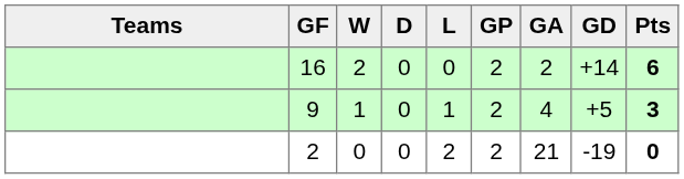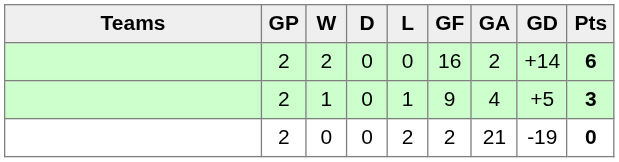columns swapped: GP <-> GF
